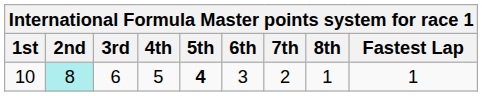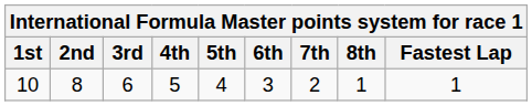10 | 2nd: paleturquoise background -> no background
10 | 5th: bold -> normal
